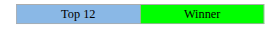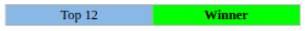Top 12 | column 2: normal -> bold
